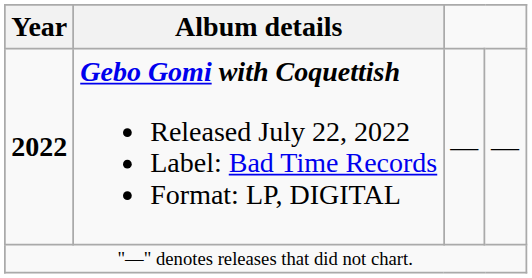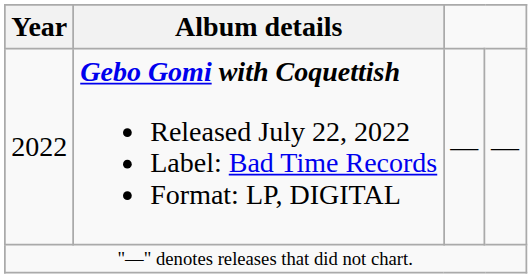2022 | Year: bold -> normal
